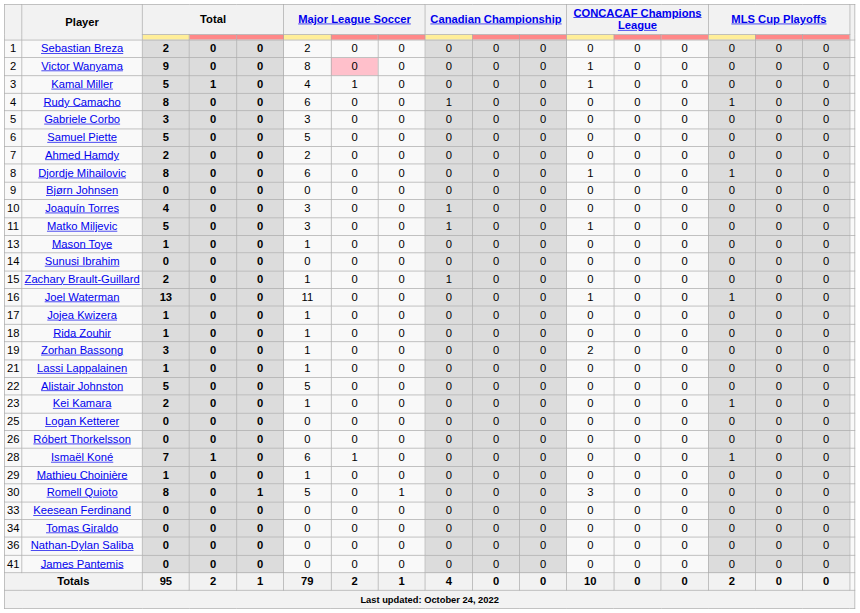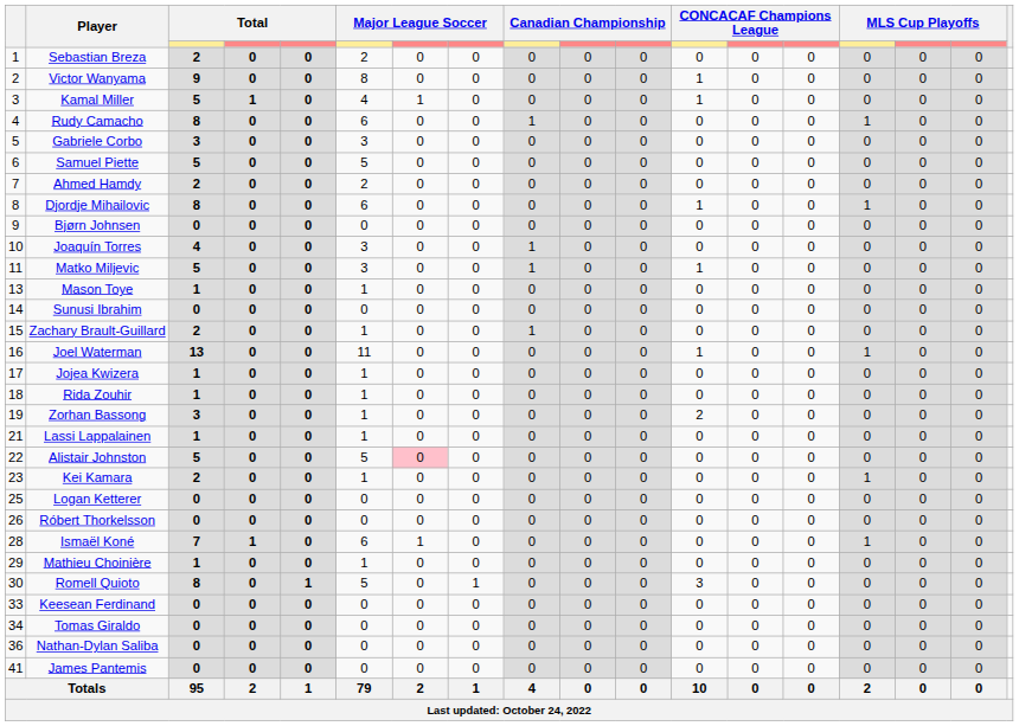Victor Wanyama | column 7: pink background -> no background
Alistair Johnston | column 7: no background -> pink background
